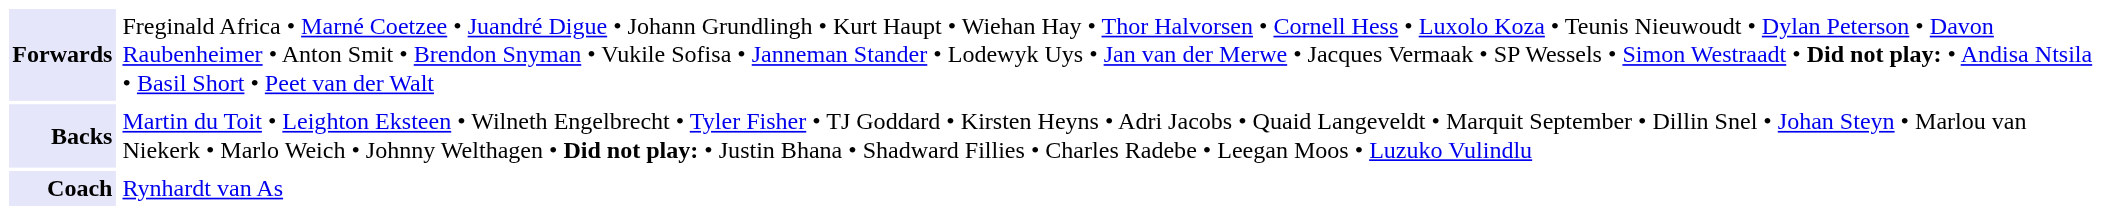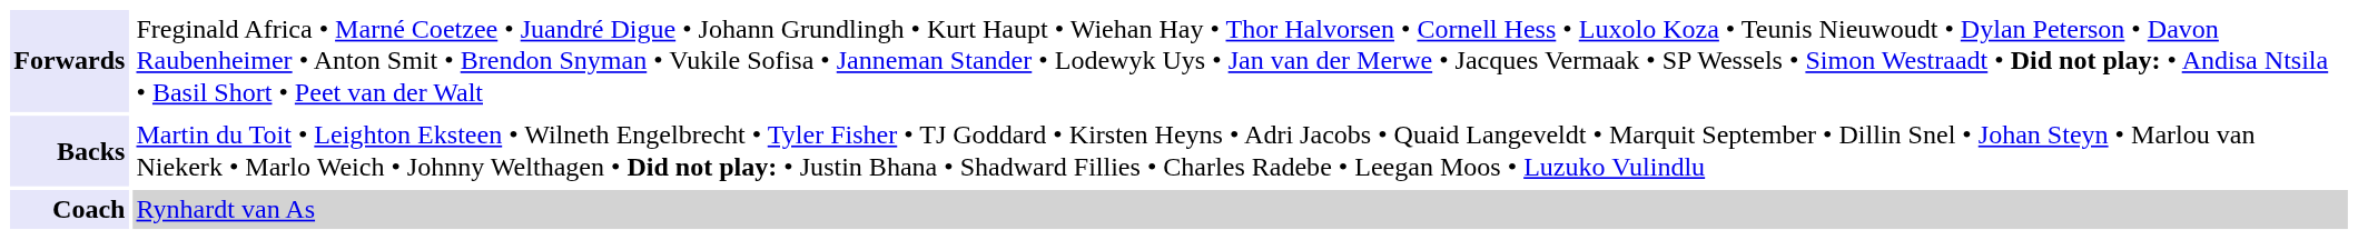Coach | column 2: no background -> lightgrey background
